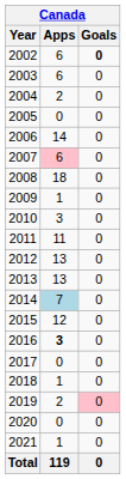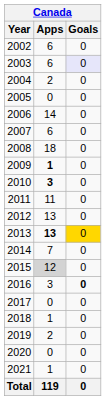2002 | Goals: bold -> normal
2003 | Goals: no background -> lavender background
2007 | Apps: pink background -> no background
2009 | Apps: normal -> bold
2010 | Apps: normal -> bold
2013 | Apps: normal -> bold
2013 | Goals: no background -> gold background
2014 | Apps: lightblue background -> no background
2015 | Apps: no background -> lightgrey background
2016 | Apps: bold -> normal
2016 | Goals: normal -> bold
2019 | Goals: pink background -> no background
